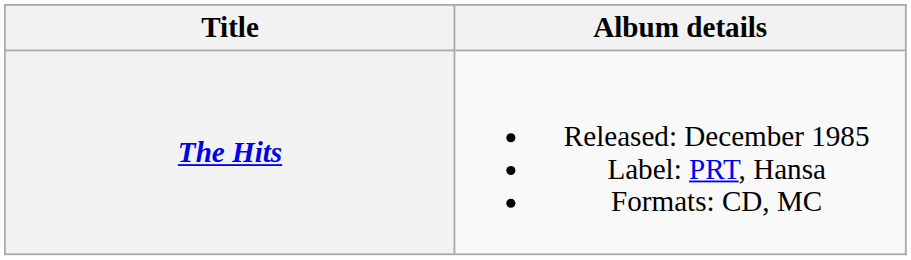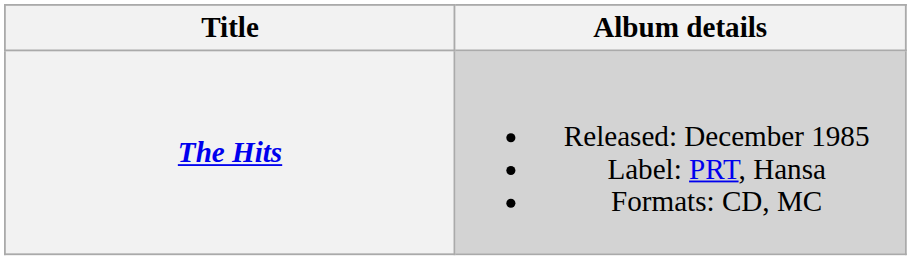The Hits | Album details: no background -> lightgrey background
